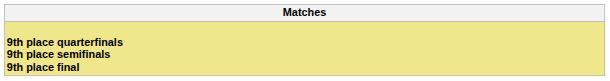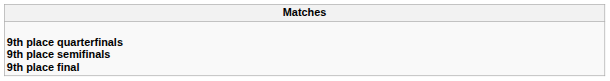row 2 | column 1: khaki background -> no background
